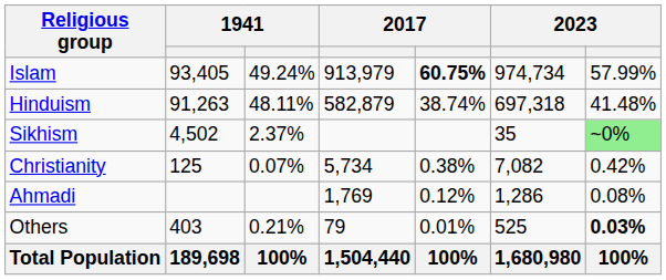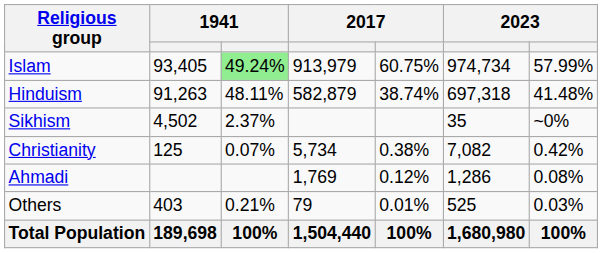Islam | column 3: no background -> lightgreen background
Islam | column 5: bold -> normal
Sikhism | column 7: lightgreen background -> no background
Others | column 7: bold -> normal
